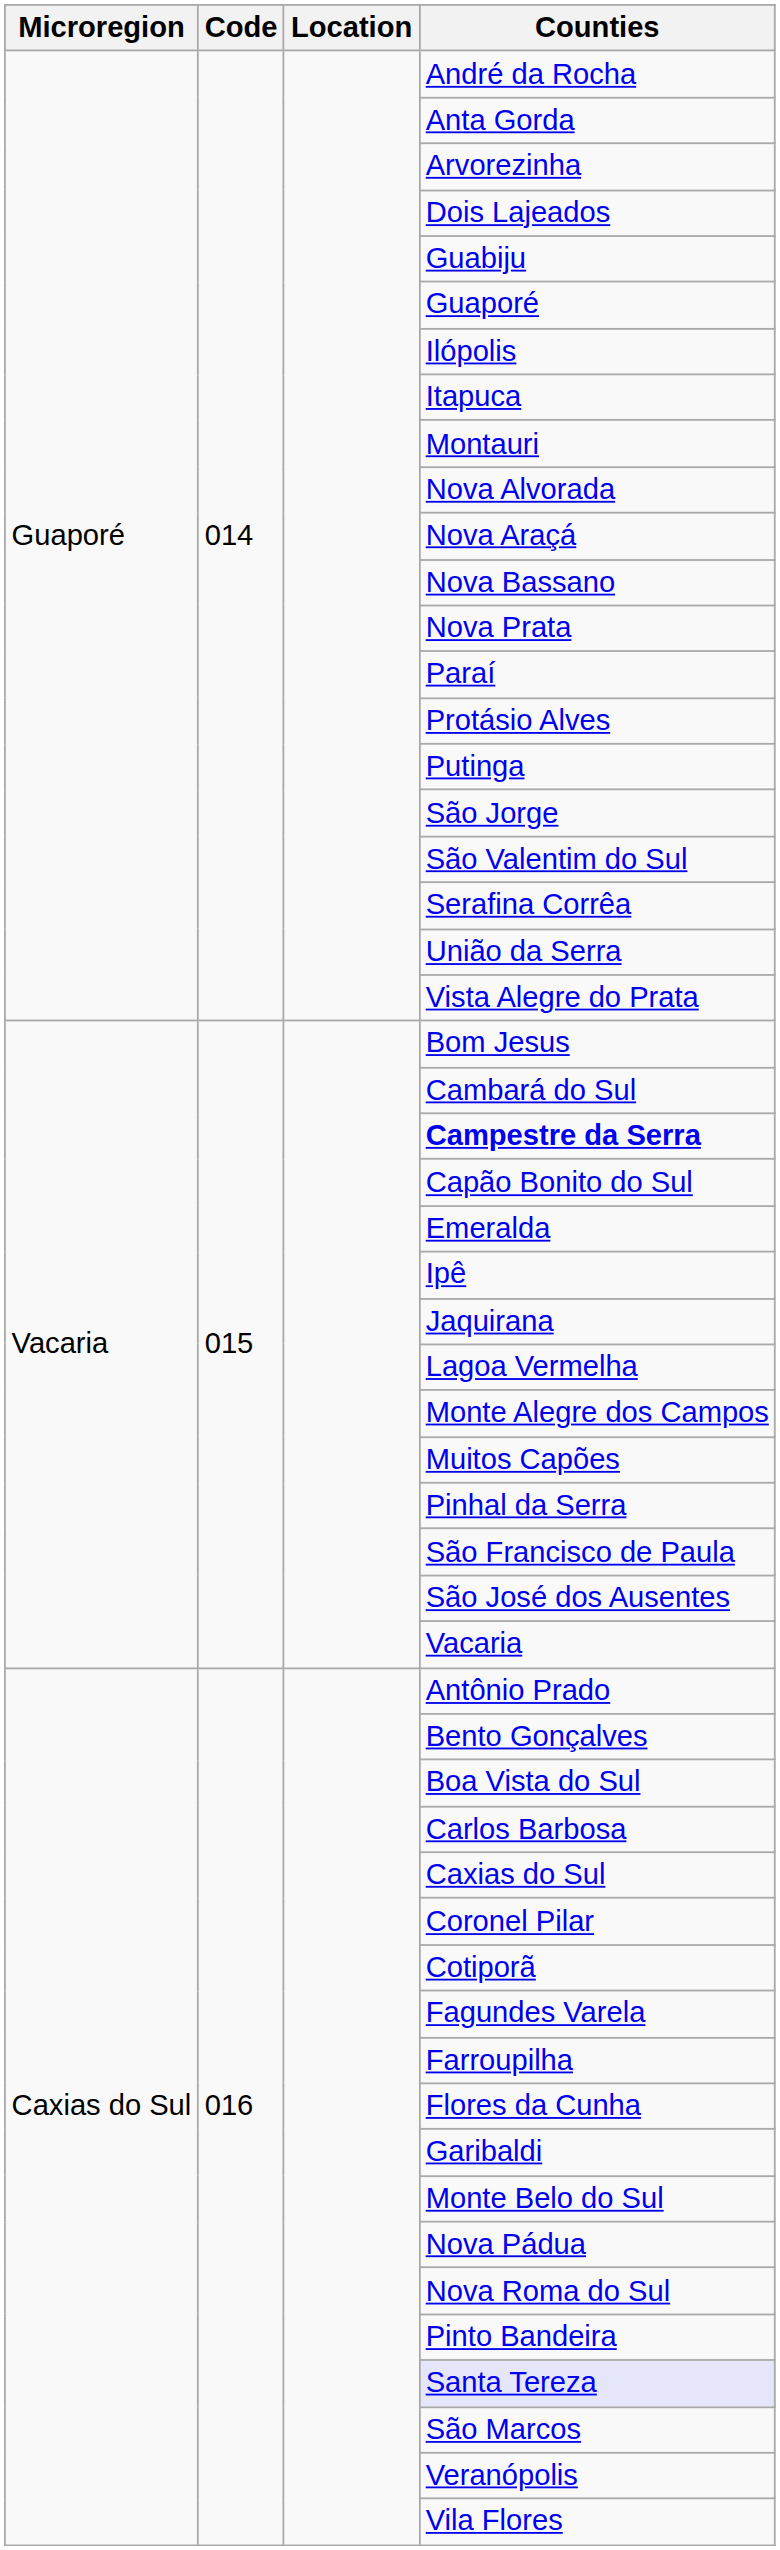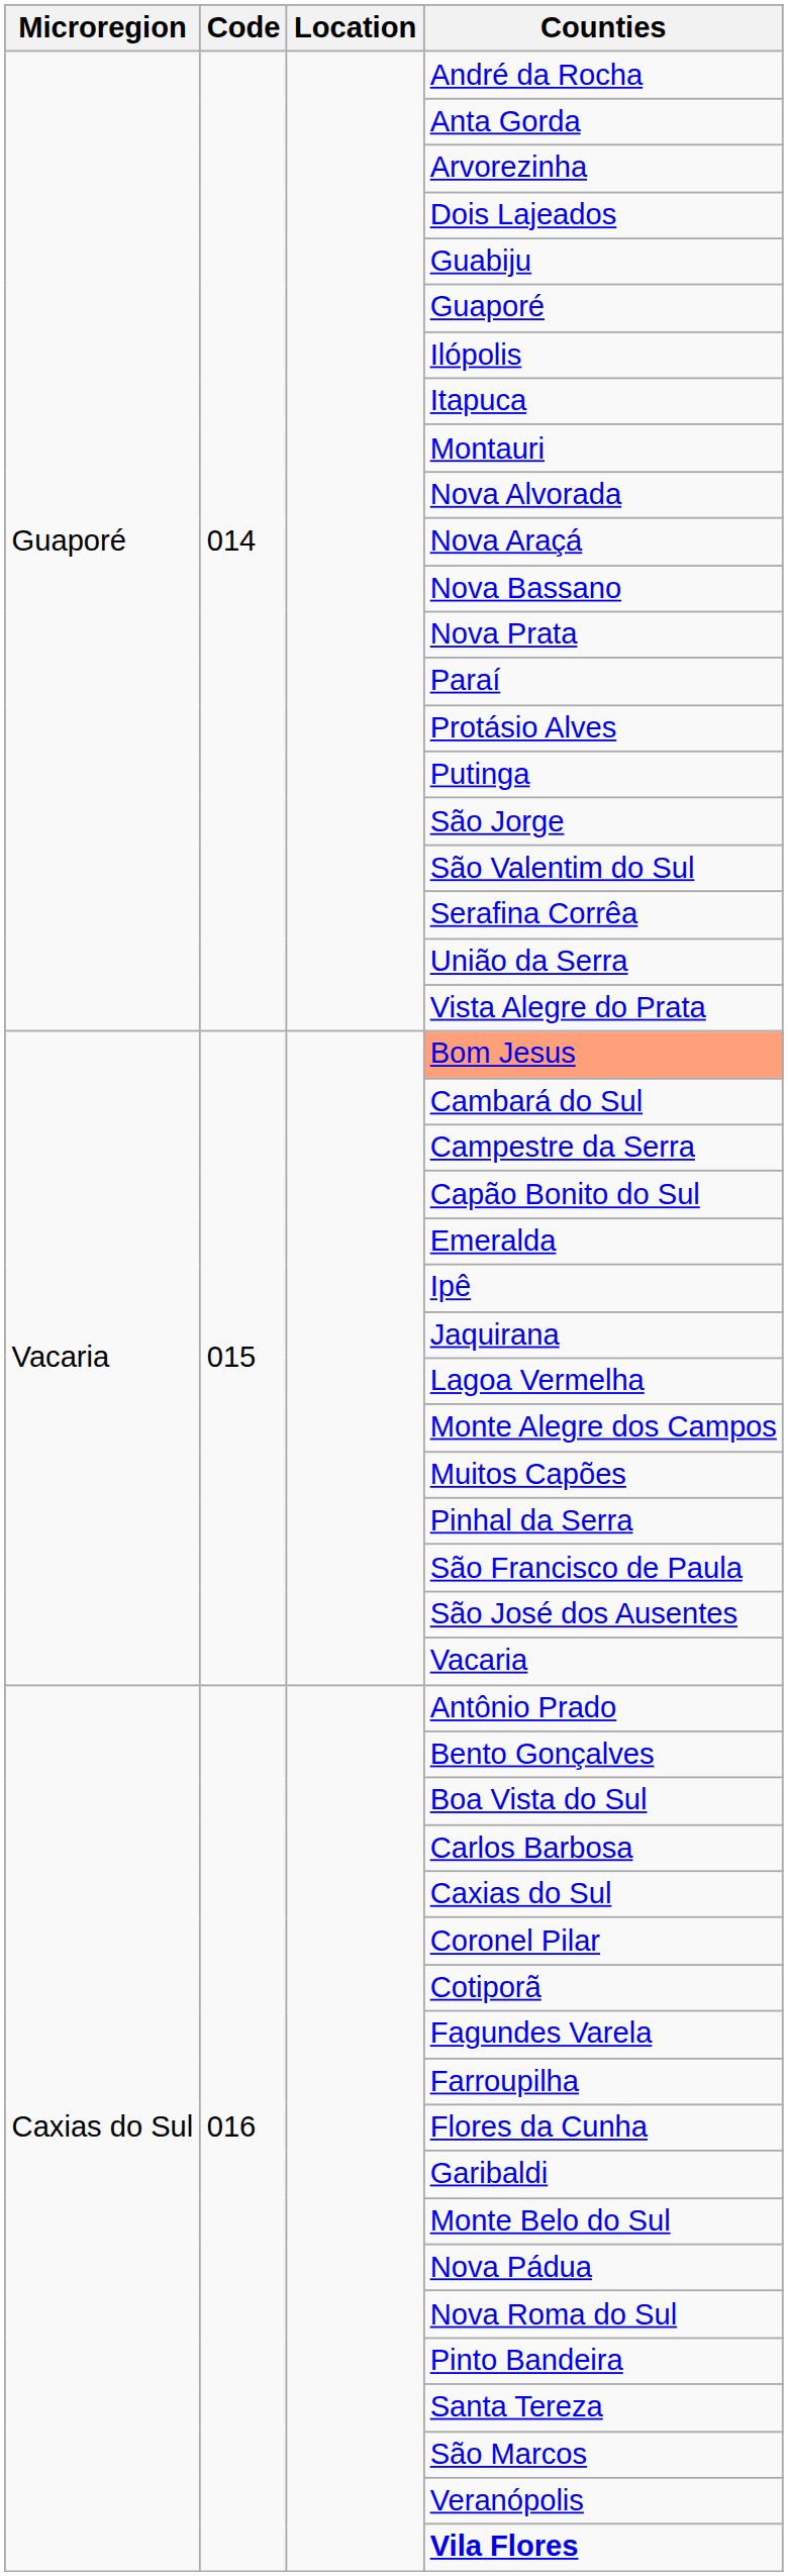Bom Jesus | Counties: no background -> lightsalmon background
Campestre da Serra | Counties: bold -> normal
Santa Tereza | Counties: lavender background -> no background
Vila Flores | Counties: normal -> bold
